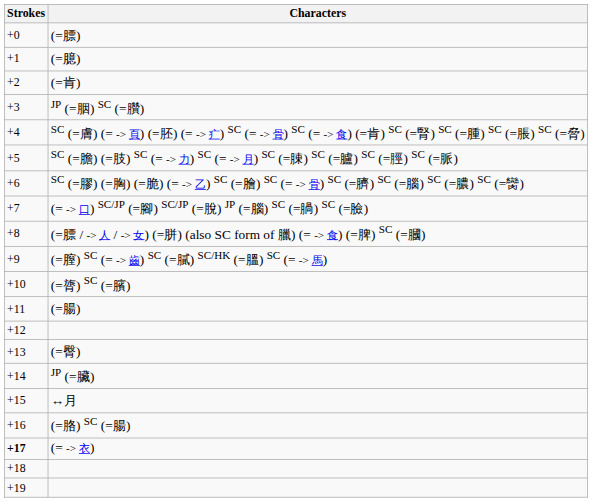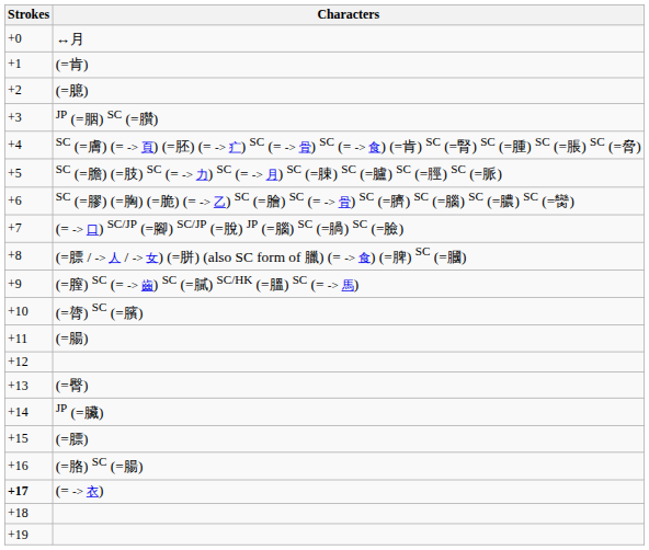row 2 | Characters: (=膘) -> ↔月
row 3 | Characters: (=臆) -> (=肯)
row 4 | Characters: (=肯) -> (=臆)
row 17 | Characters: ↔月 -> (=膘)
